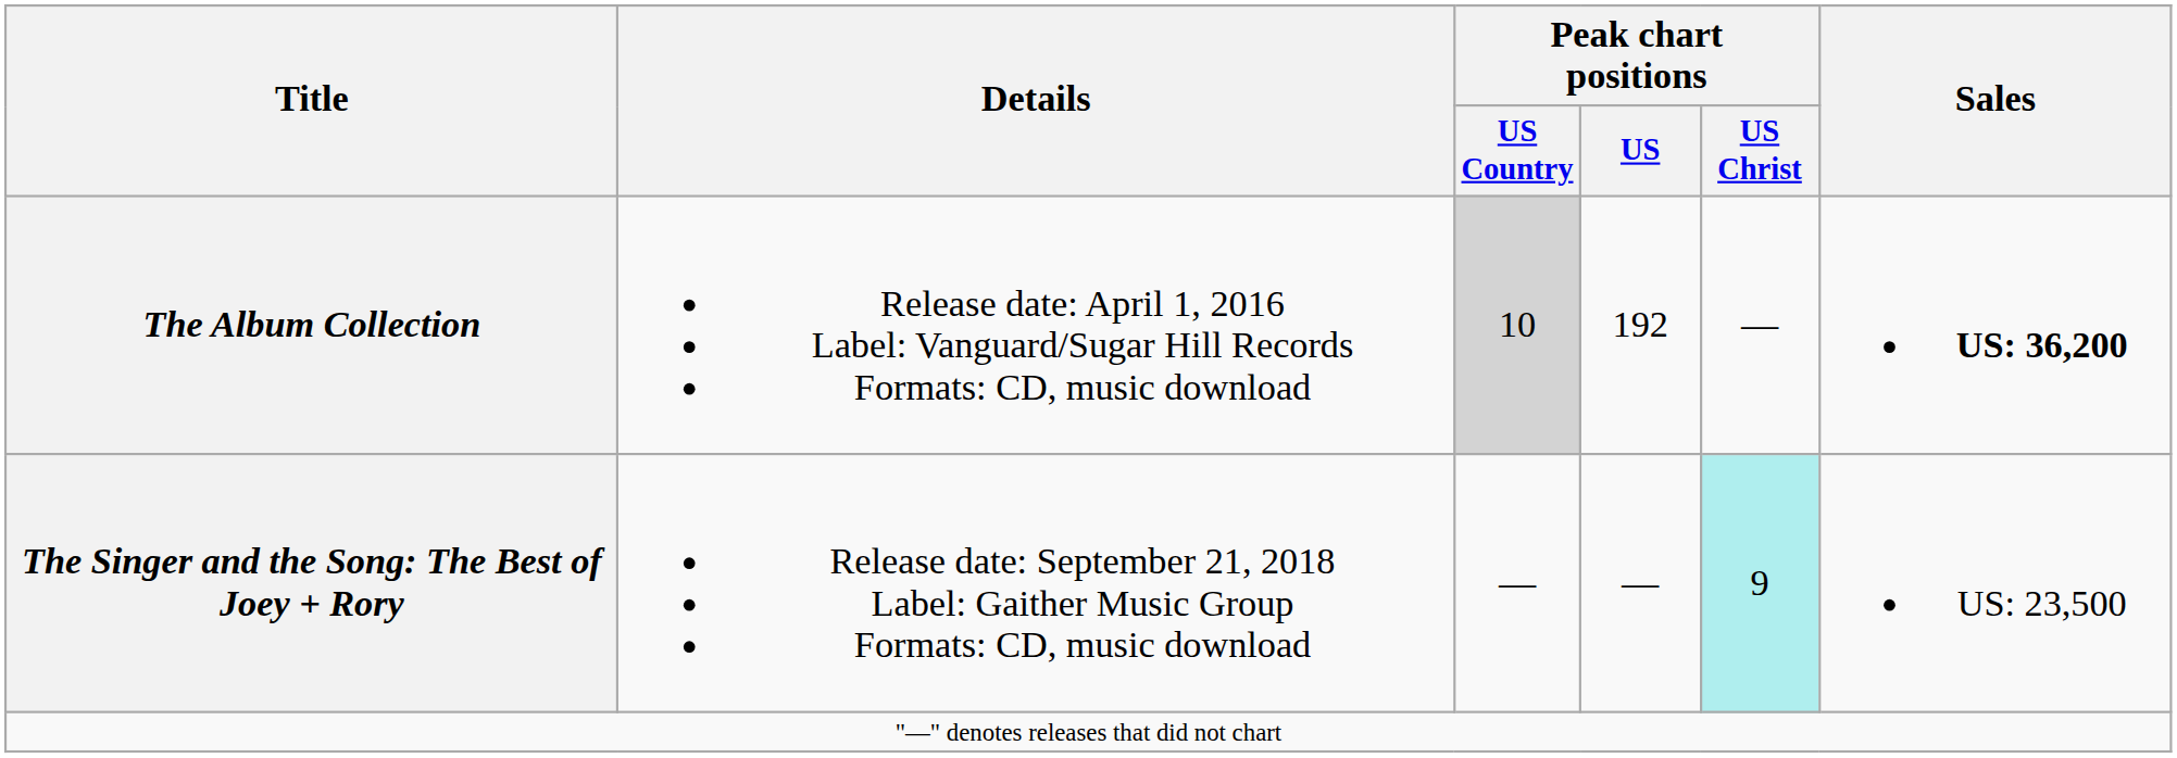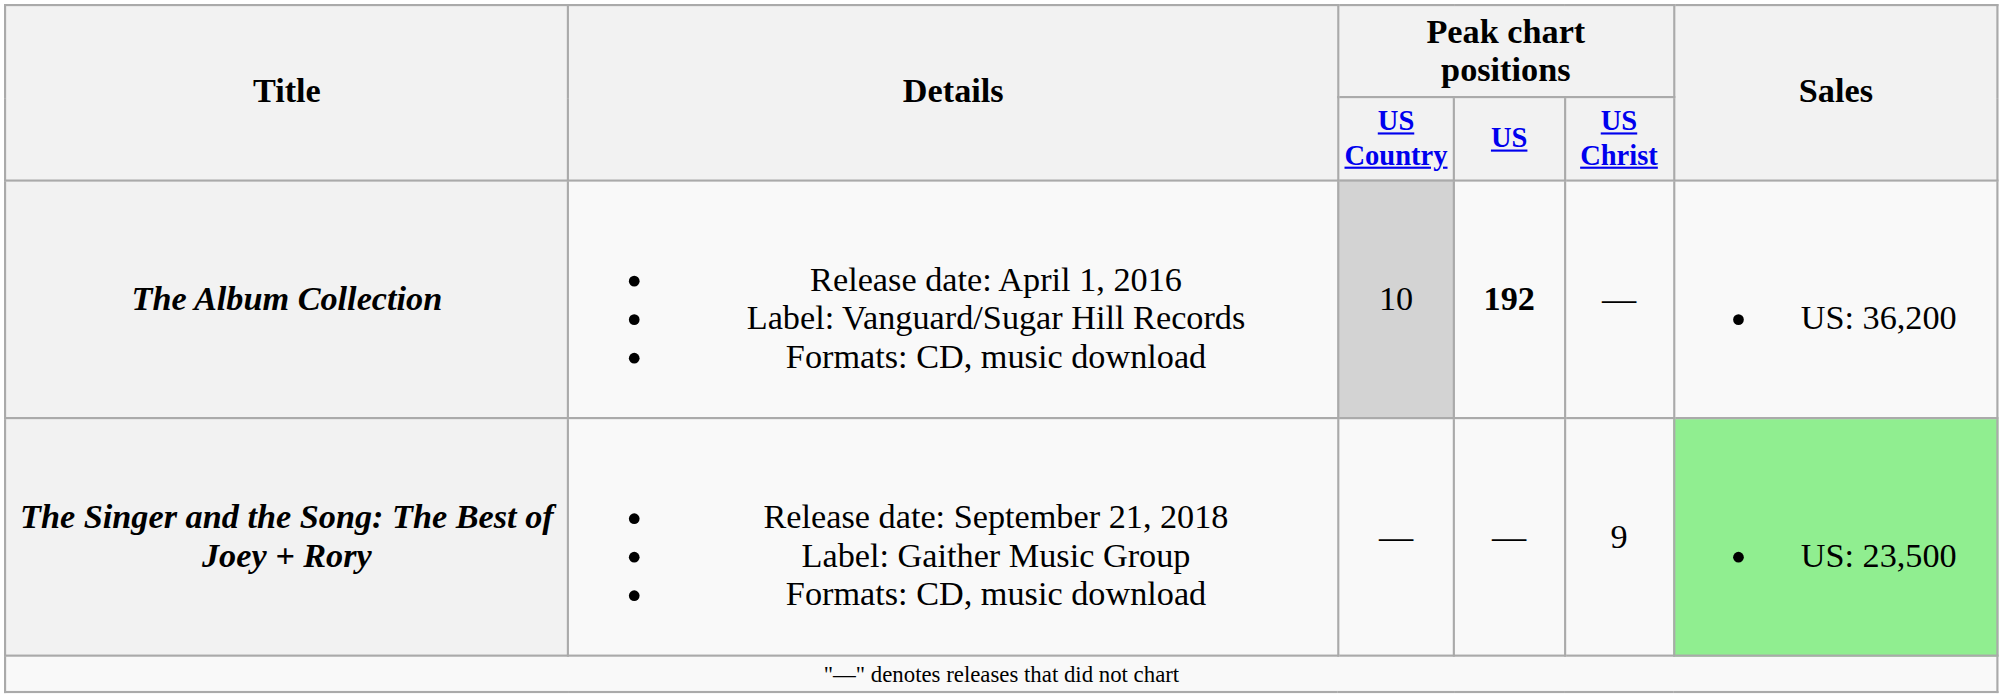The Album Collection | Peak chart positions / US: normal -> bold
The Album Collection | Sales: bold -> normal
The Singer and the Song: The Best of Joey + Rory | Peak chart positions / US Christ: paleturquoise background -> no background
The Singer and the Song: The Best of Joey + Rory | Sales: no background -> lightgreen background
